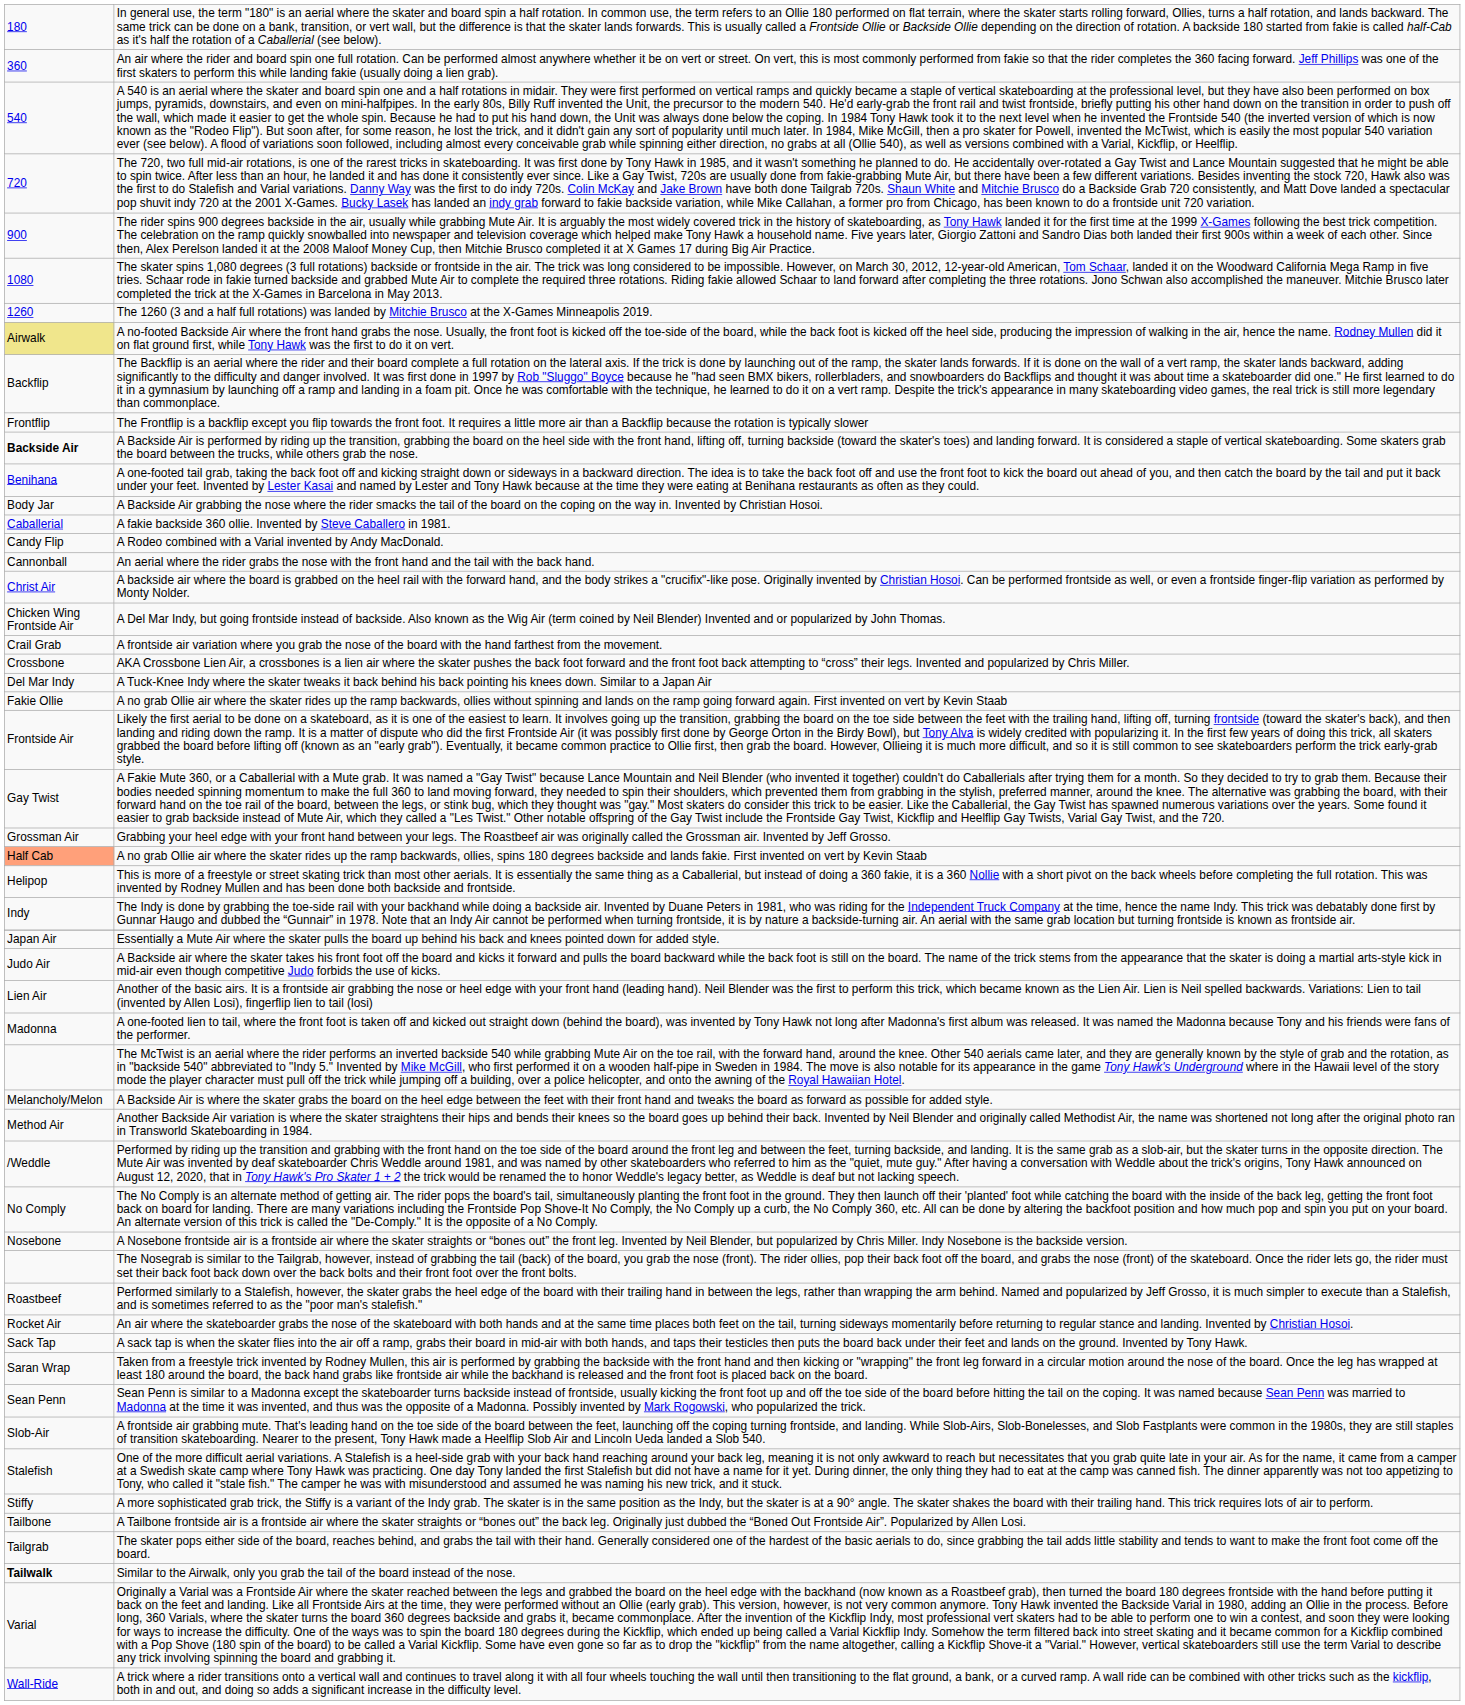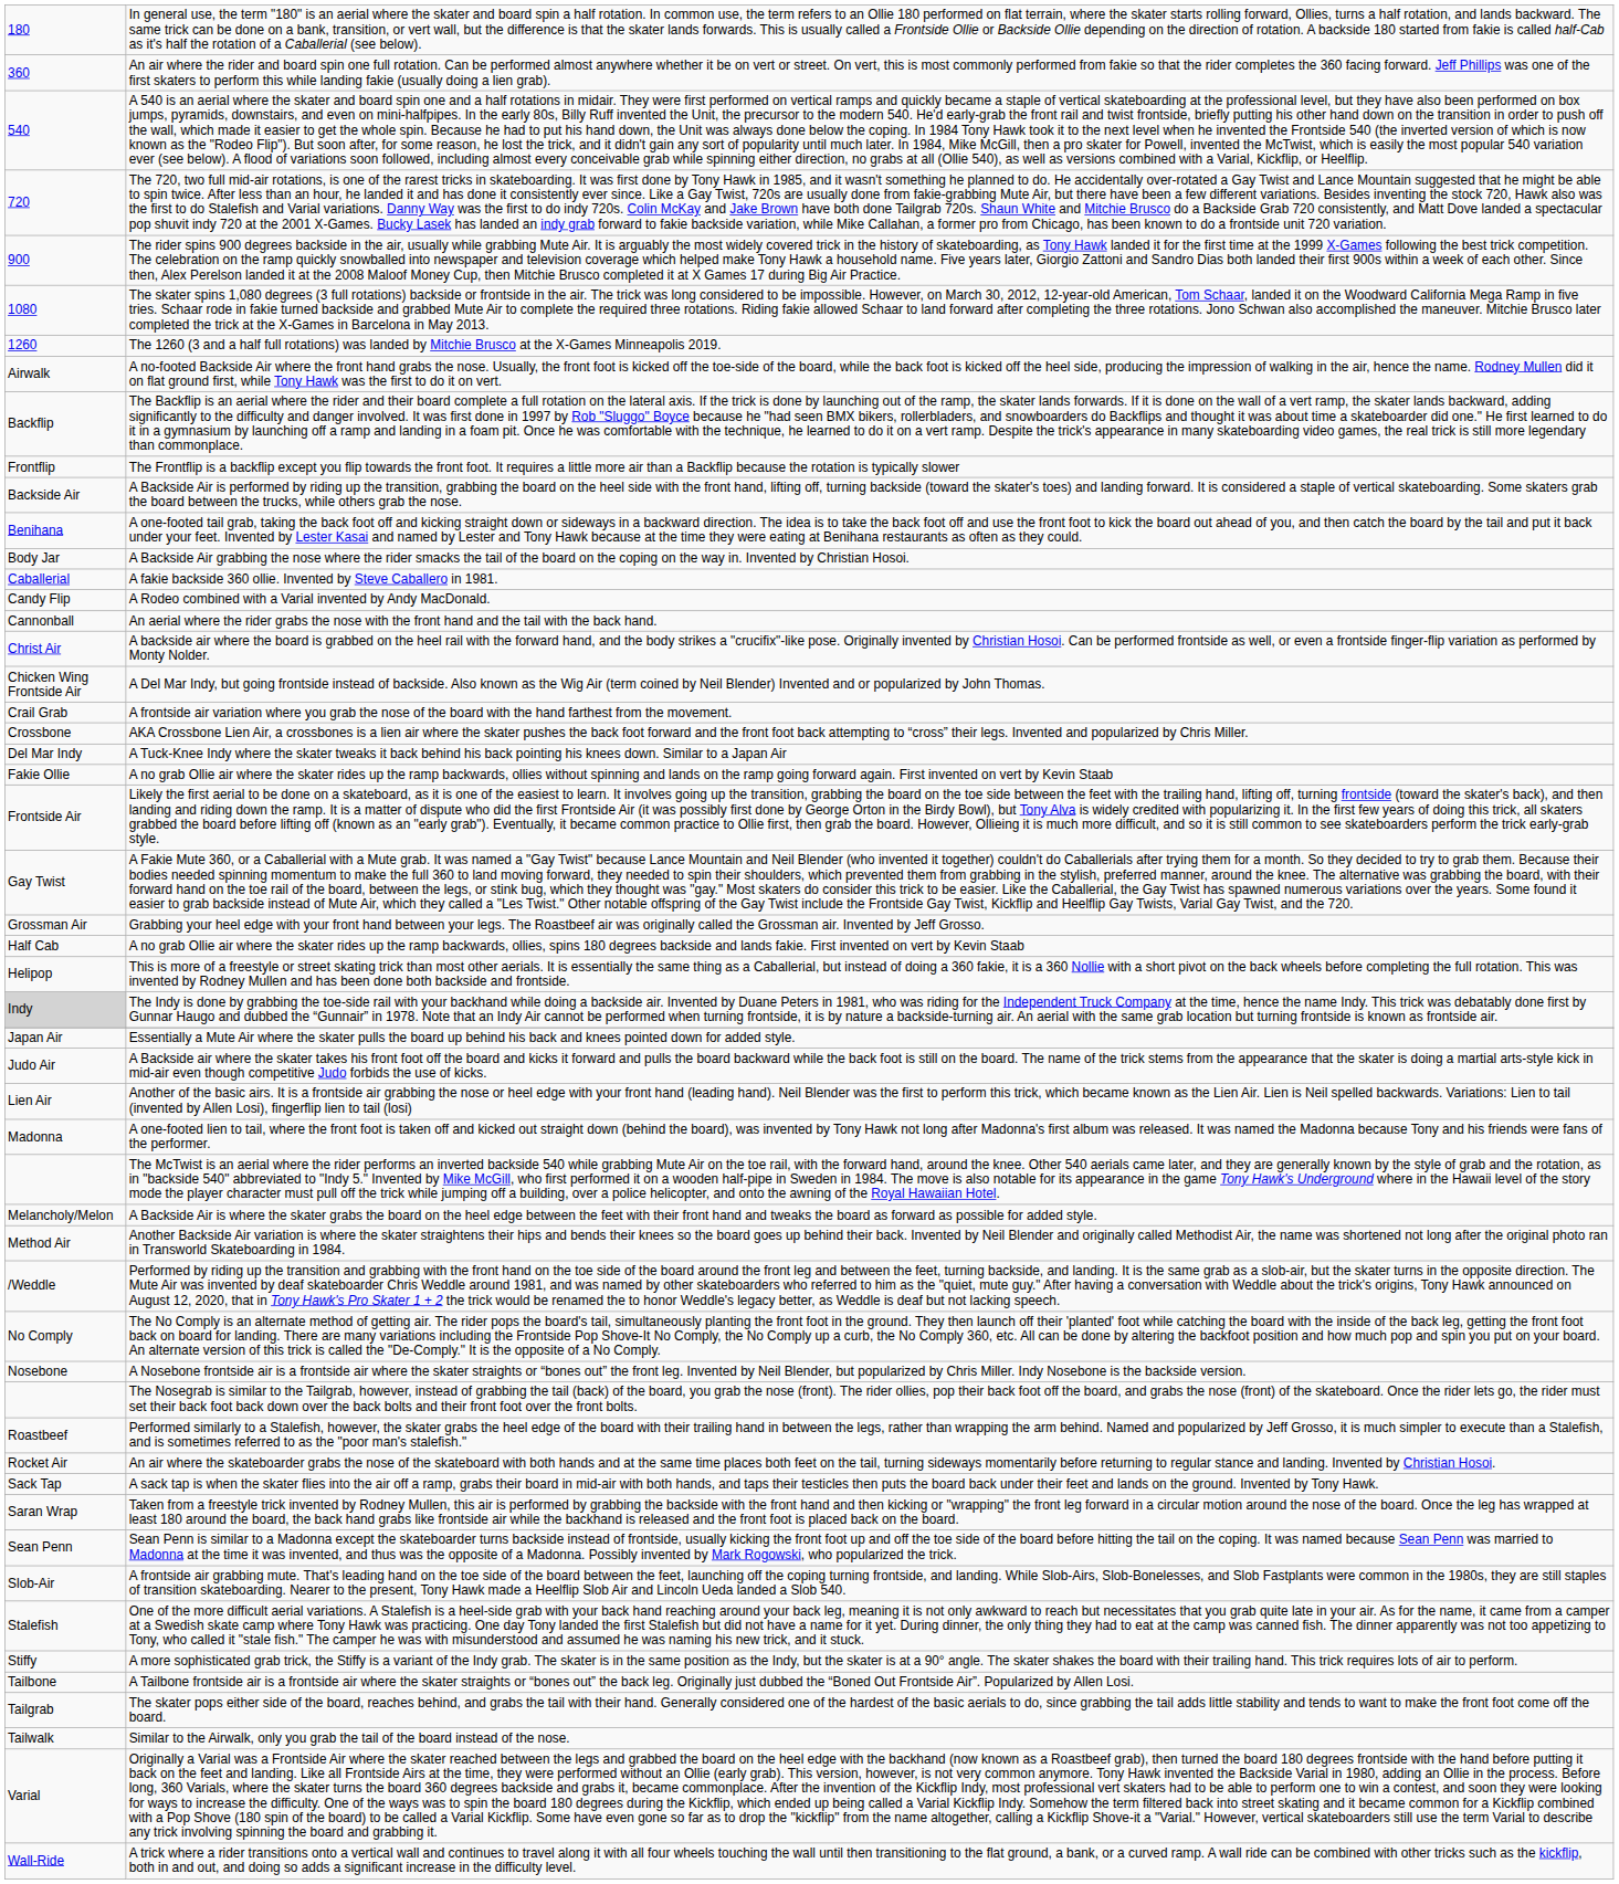row 8 | column 1: khaki background -> no background
row 11 | column 1: bold -> normal
row 26 | column 1: lightsalmon background -> no background
row 28 | column 1: no background -> lightgrey background
row 50 | column 1: bold -> normal
